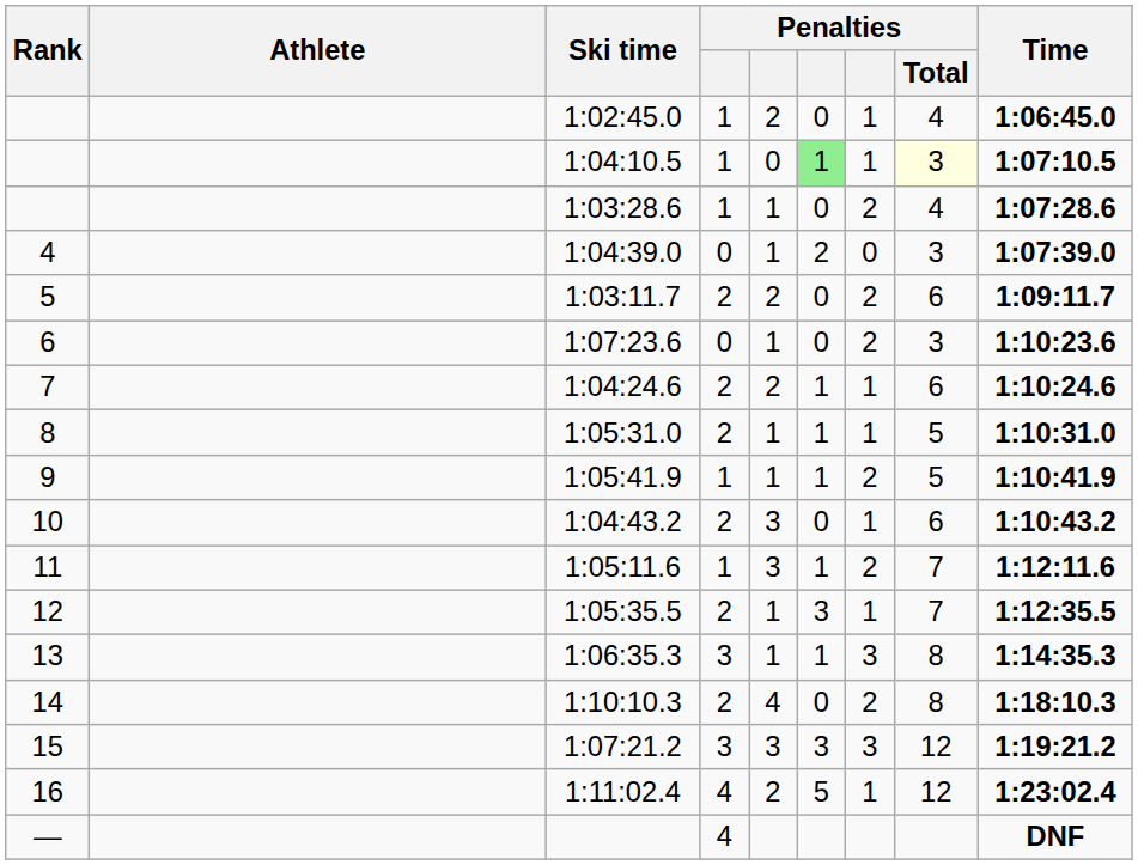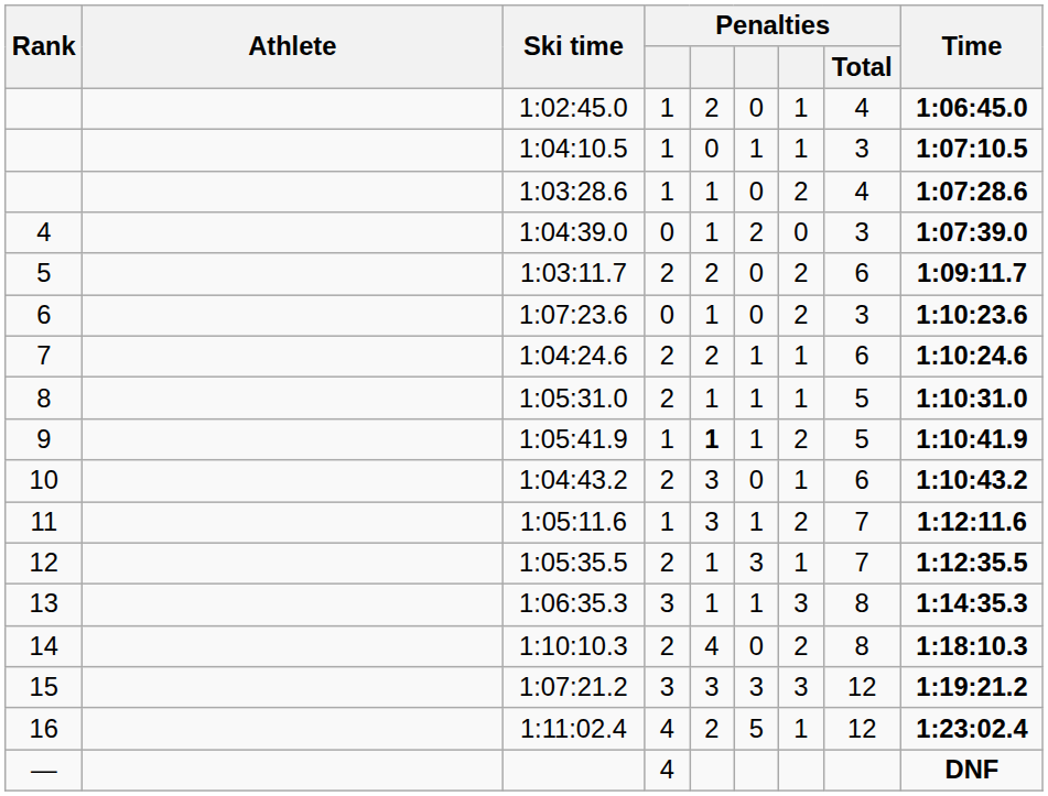1:04:10.5 | column 6: lightgreen background -> no background
1:04:10.5 | Penalties / Total: lightyellow background -> no background
1:05:41.9 | column 5: normal -> bold
